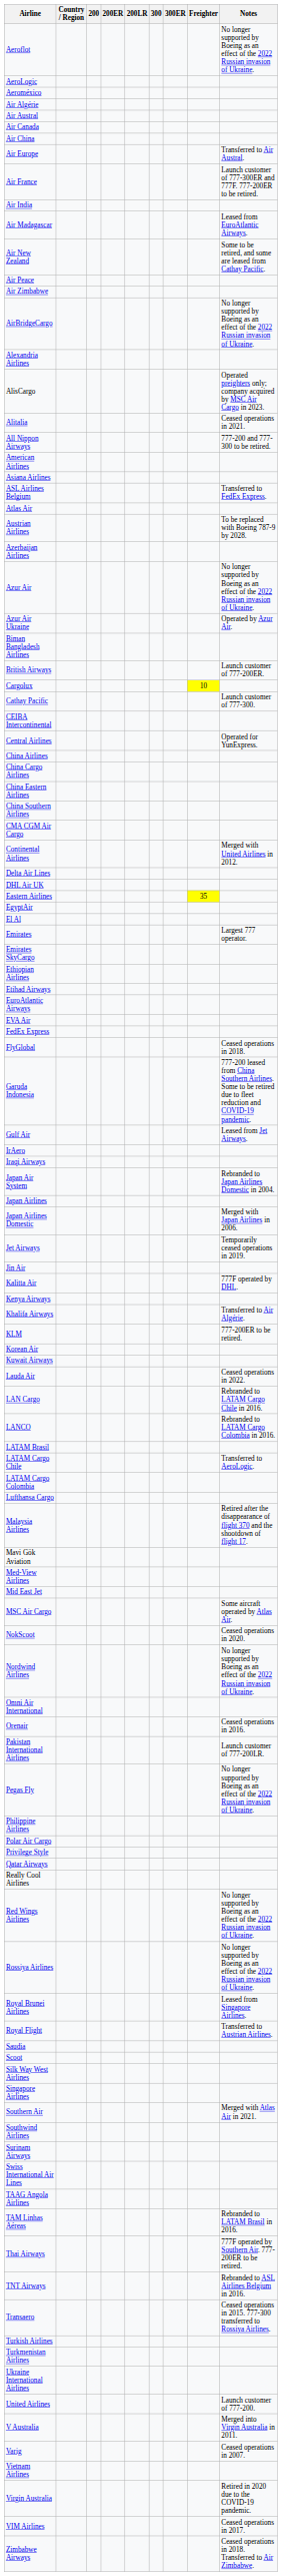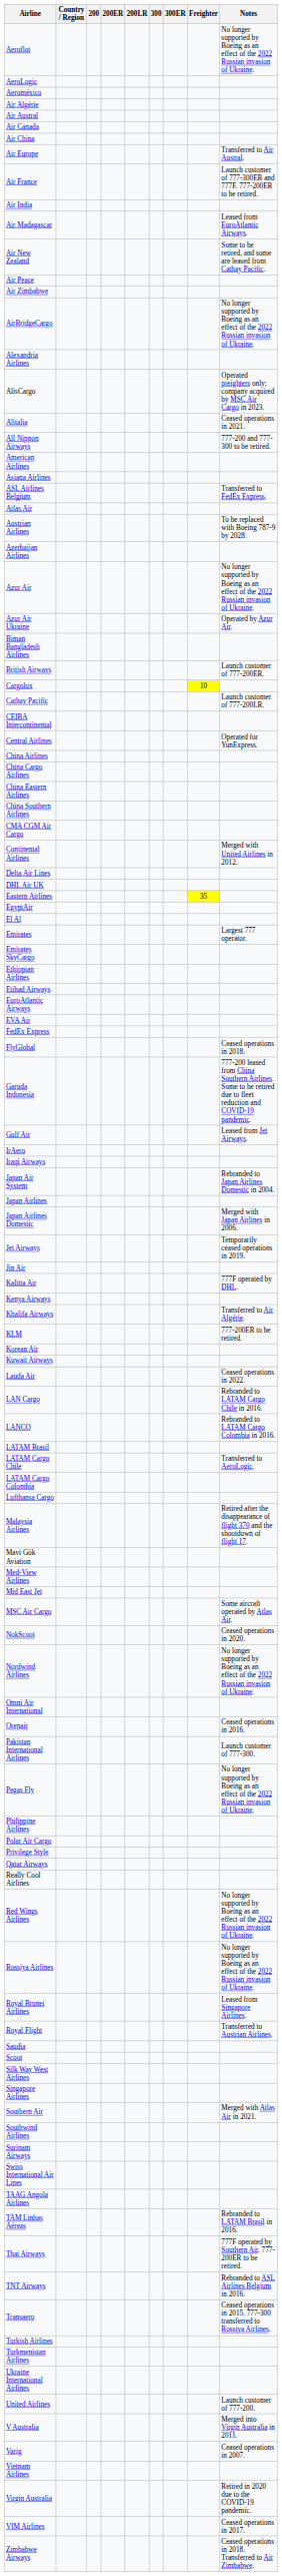Cathay Pacific | Notes: Launch customer of 777-300. -> Launch customer of 777-200LR.
Pakistan International Airlines | Notes: Launch customer of 777-200LR. -> Launch customer of 777-300.
